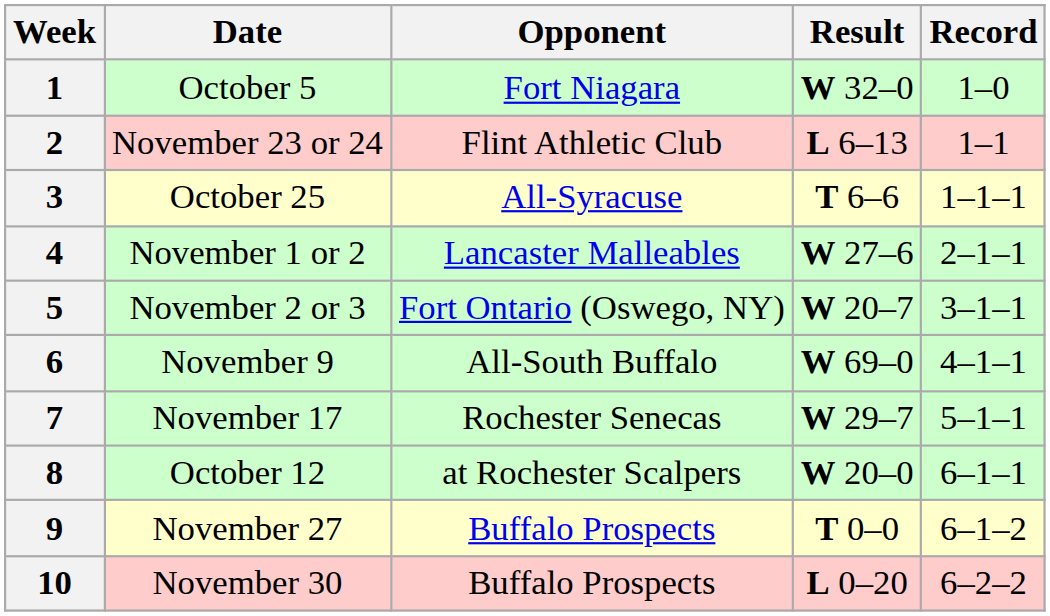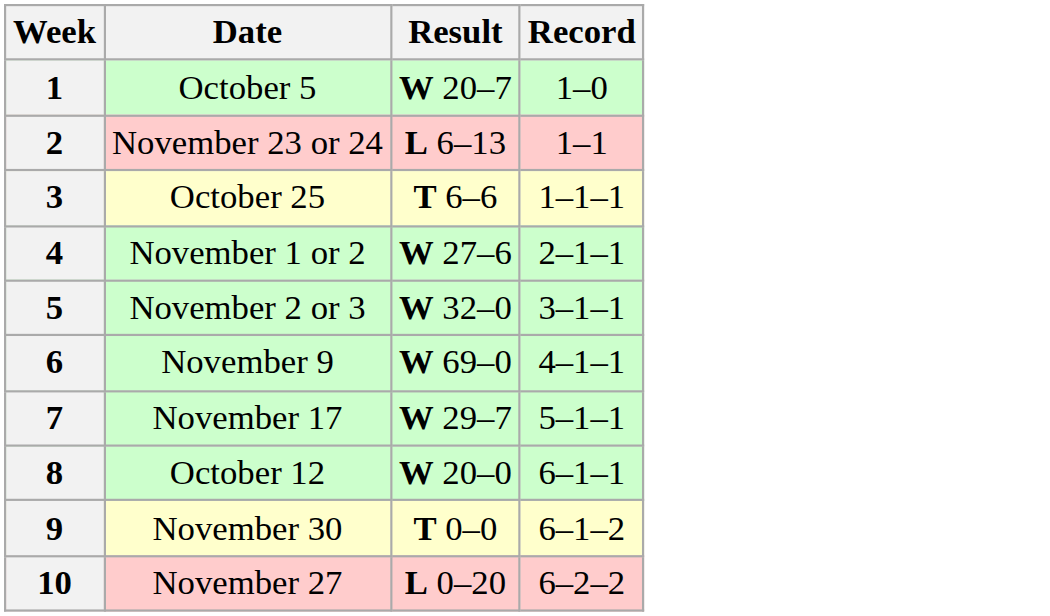- column: Opponent | Fort Niagara | Flint Athletic Club | All-Syracuse | Lancaster Malleables | Fort Ontario (Oswego, NY) | All-South Buffalo | Rochester Senecas | at Rochester Scalpers | Buffalo Prospects | Buffalo Prospects
1 | Result: W 32–0 -> W 20–7
5 | Result: W 20–7 -> W 32–0
9 | Date: November 27 -> November 30
10 | Date: November 30 -> November 27
